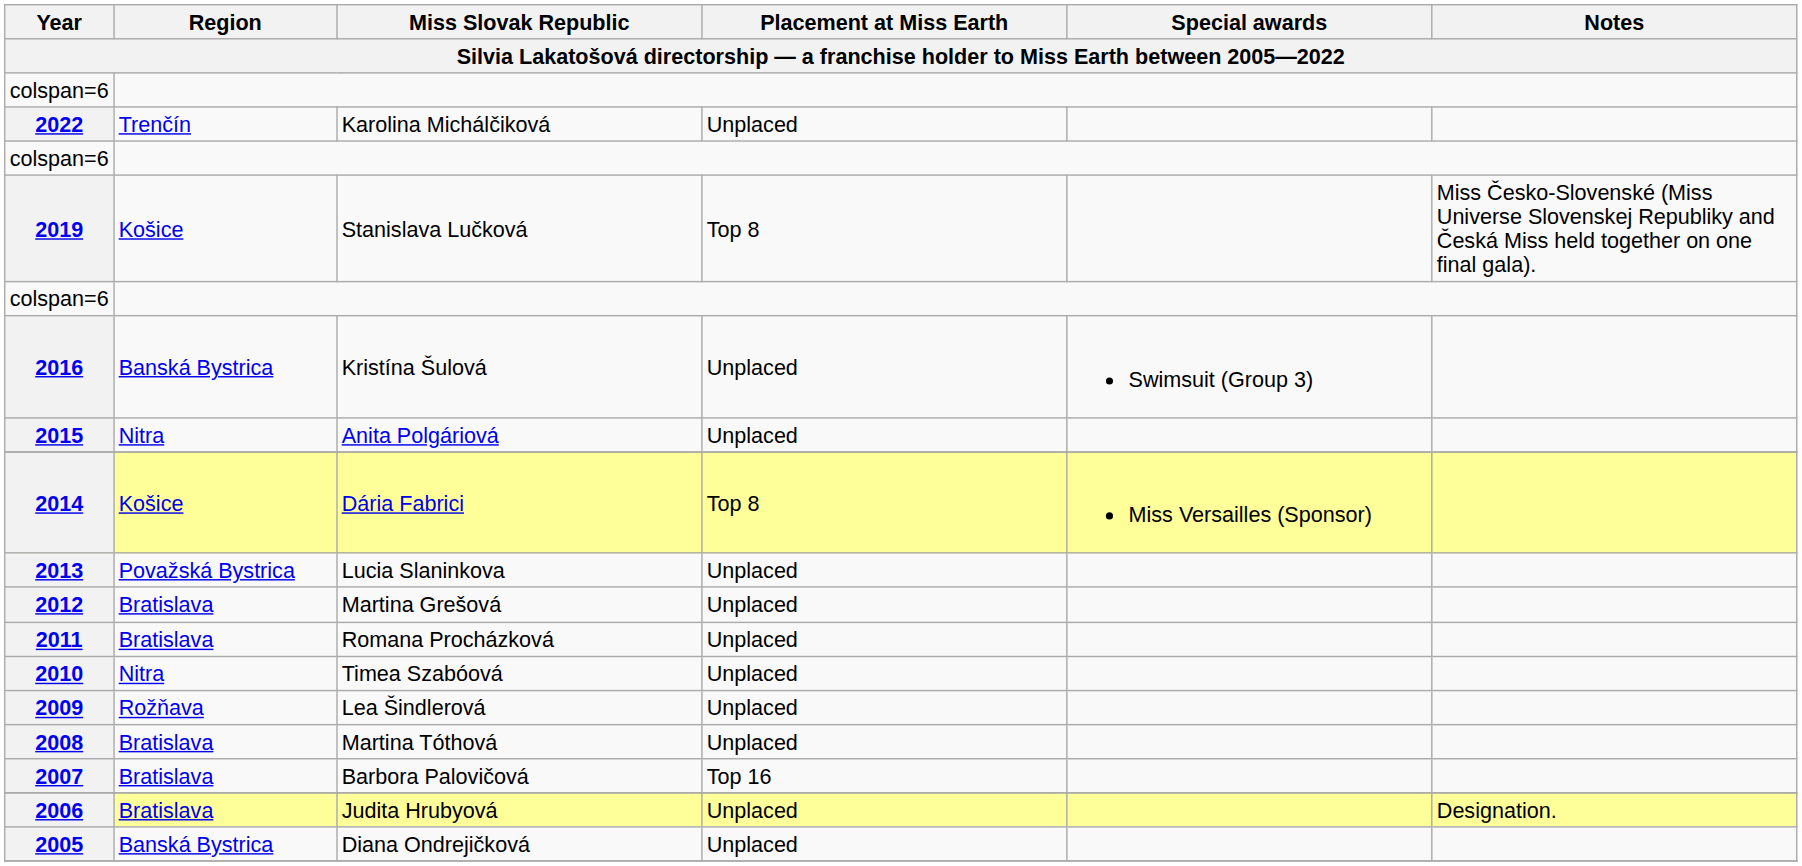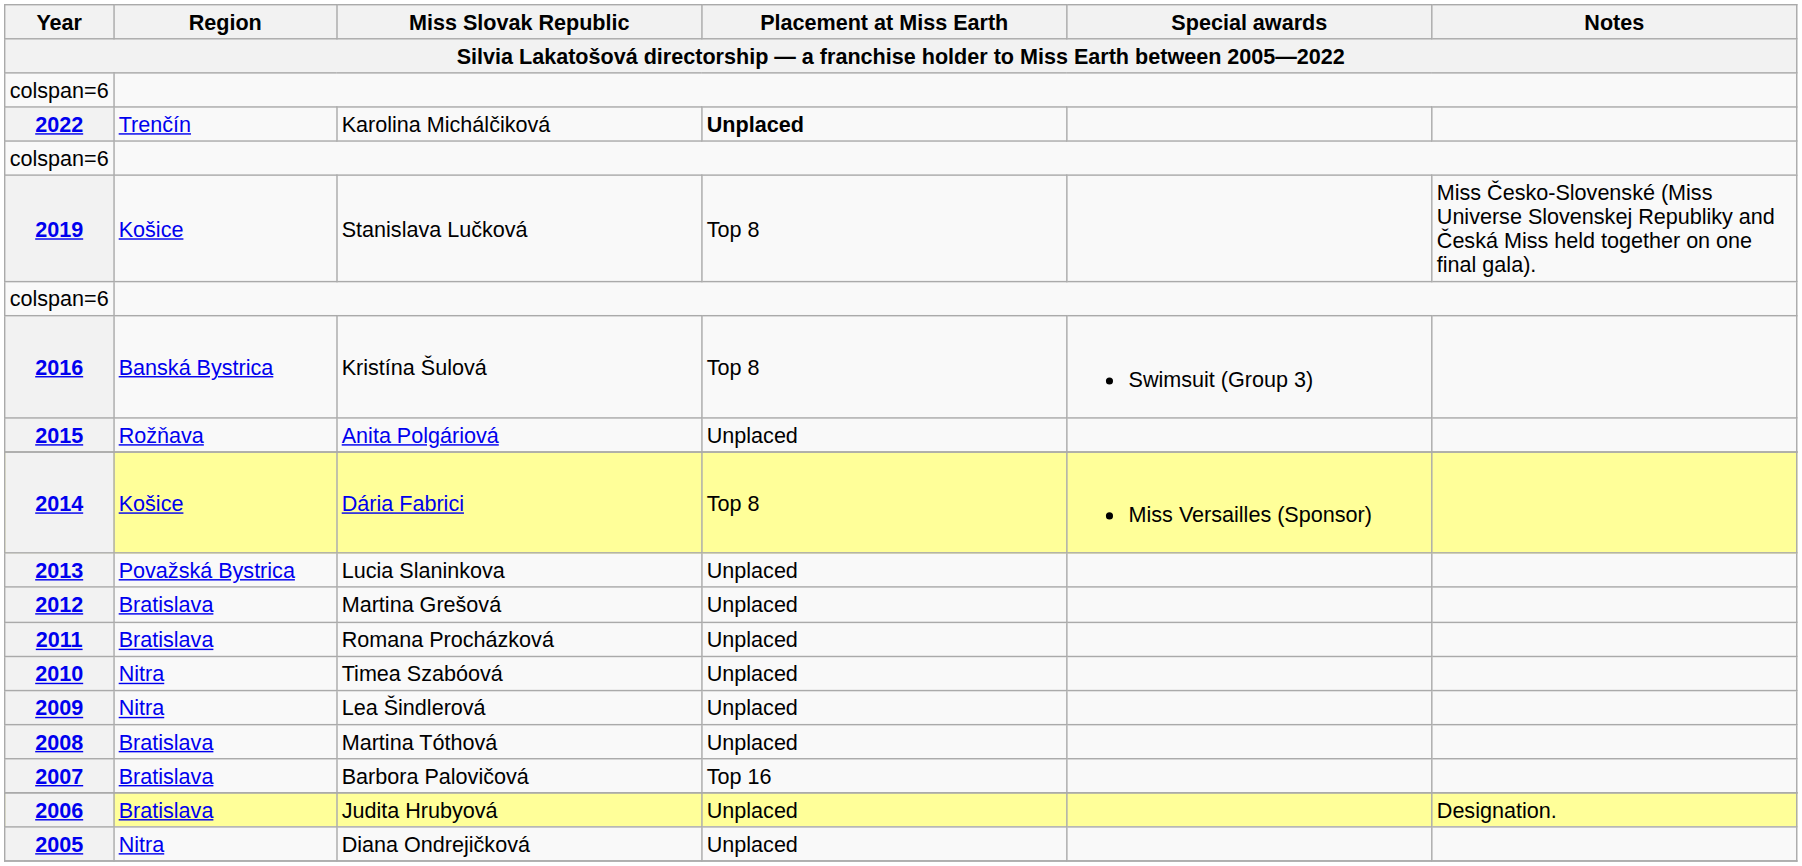2022 | Placement at Miss Earth: normal -> bold
2016 | Placement at Miss Earth: Unplaced -> Top 8
2015 | Region: Nitra -> Rožňava
2009 | Region: Rožňava -> Nitra
2005 | Region: Banská Bystrica -> Nitra
